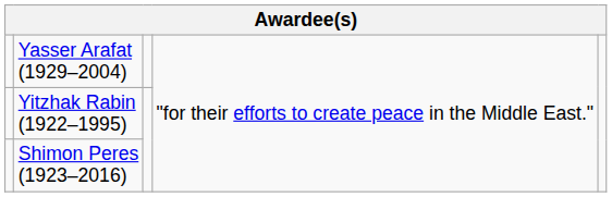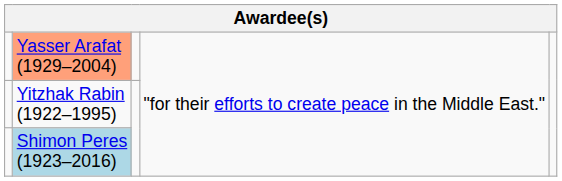Yasser Arafat (1929–2004) | column 2: no background -> lightsalmon background
Shimon Peres (1923–2016) | column 2: no background -> lightblue background
